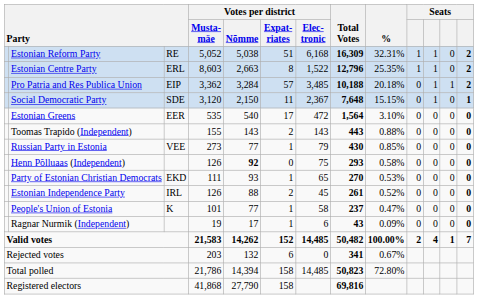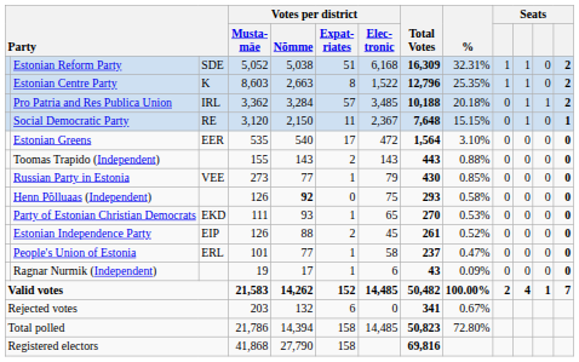Estonian Reform Party | column 3: RE -> SDE
Estonian Centre Party | column 3: ERL -> K
Pro Patria and Res Publica Union | column 3: EIP -> IRL
Social Democratic Party | column 3: SDE -> RE
Estonian Independence Party | column 3: IRL -> EIP
People's Union of Estonia | column 3: K -> ERL
